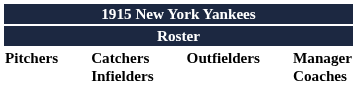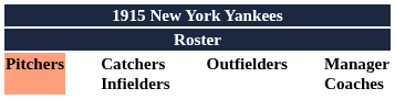Pitchers | column 1: no background -> lightsalmon background
